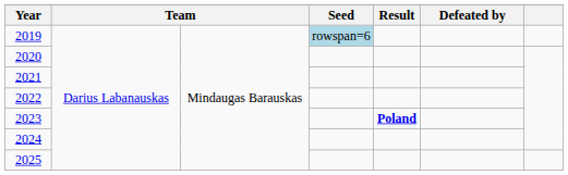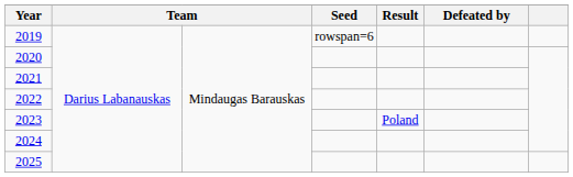2019 | Seed: lightblue background -> no background
2023 | Result: bold -> normal
